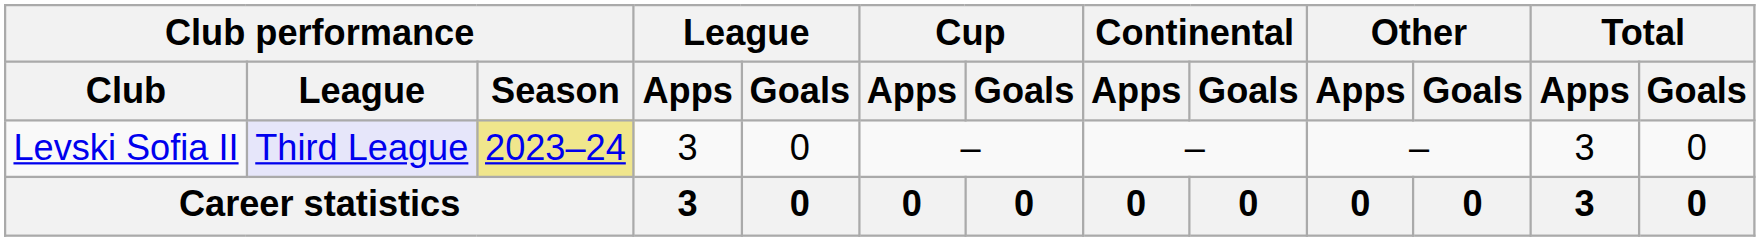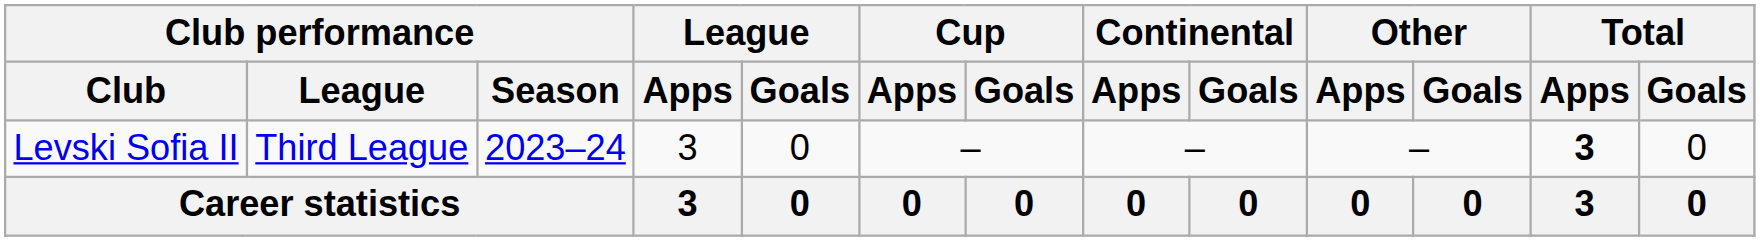Levski Sofia II | Club performance / League: lavender background -> no background
Levski Sofia II | Club performance / Season: khaki background -> no background
Levski Sofia II | Total / Apps: normal -> bold
